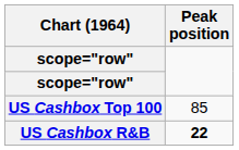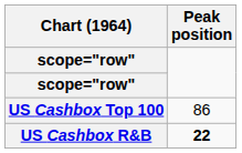US Cashbox Top 100 | Peak position: 85 -> 86
